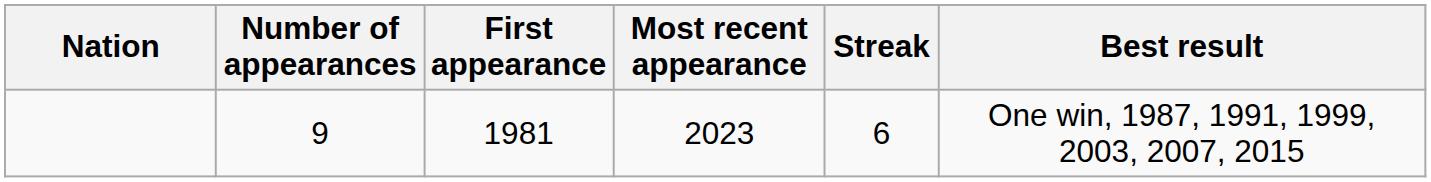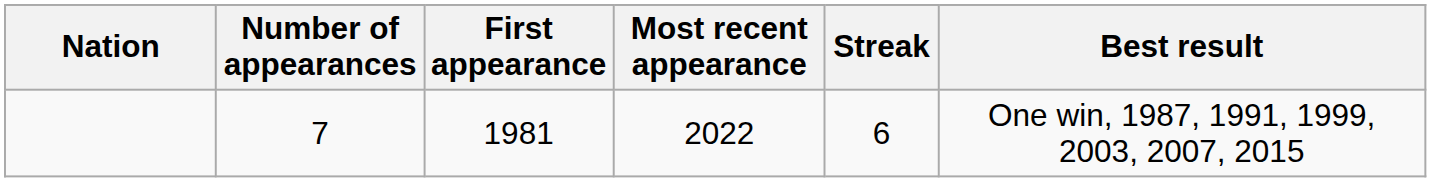row 2 | Number of appearances: 9 -> 7
row 2 | Most recent appearance: 2023 -> 2022
